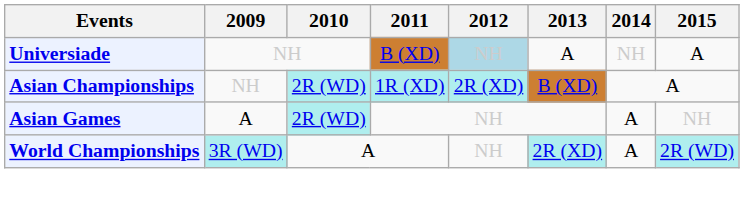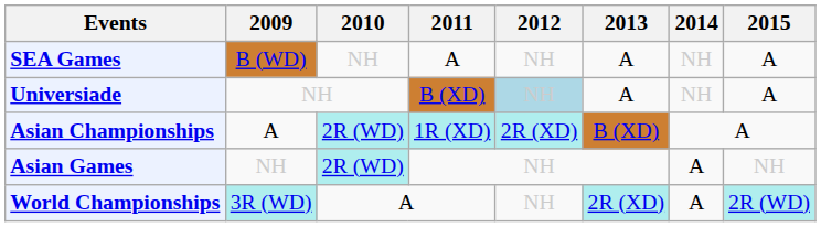+ row: SEA Games | B (WD) | NH | A | NH | A | NH | A
Asian Championships | 2009: NH -> A
Asian Games | 2009: A -> NH
